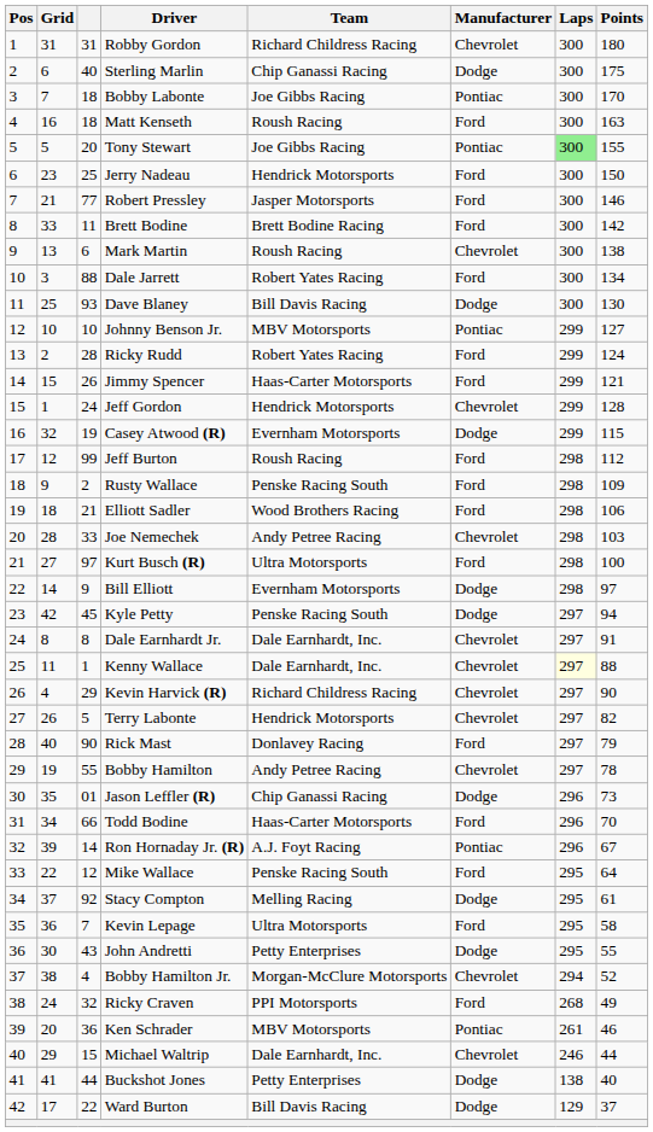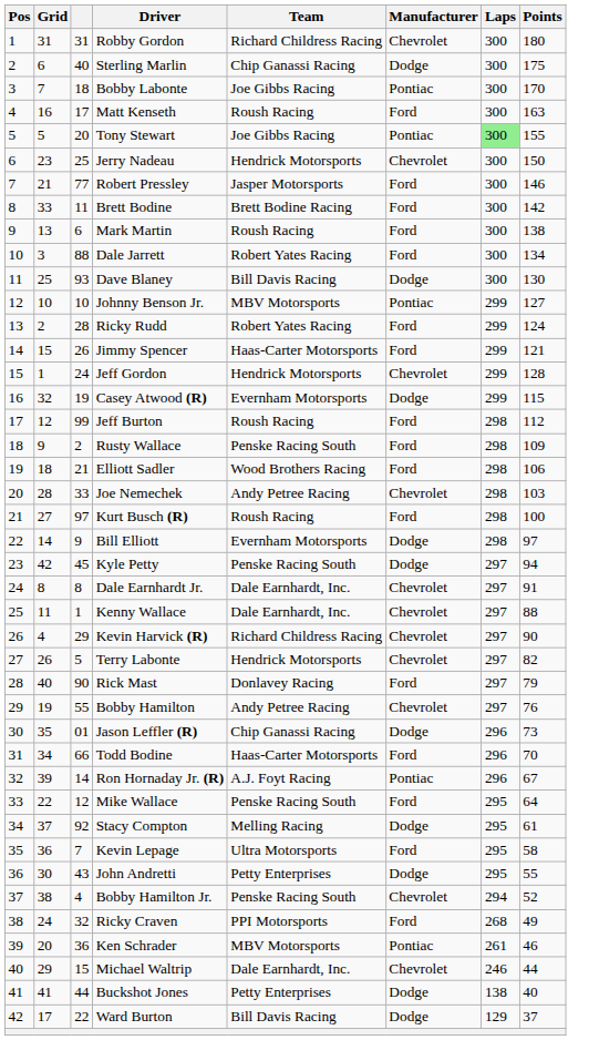Matt Kenseth | column 3: 18 -> 17
Jerry Nadeau | Manufacturer: Ford -> Chevrolet
Mark Martin | Manufacturer: Chevrolet -> Ford
Kurt Busch (R) | Team: Ultra Motorsports -> Roush Racing
Kenny Wallace | Laps: lightyellow background -> no background
Bobby Hamilton | Points: 78 -> 76
Bobby Hamilton Jr. | Team: Morgan-McClure Motorsports -> Penske Racing South
